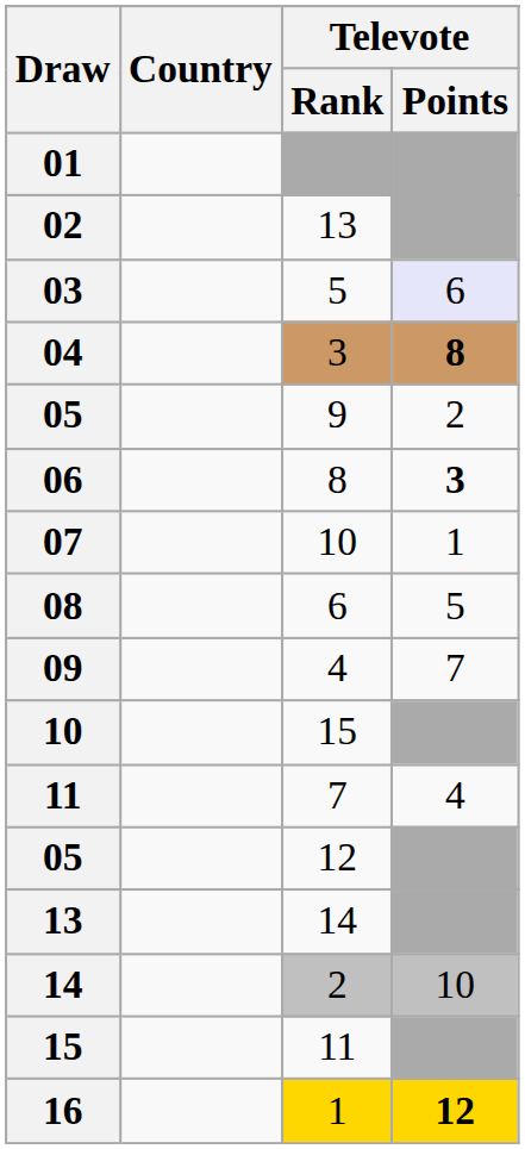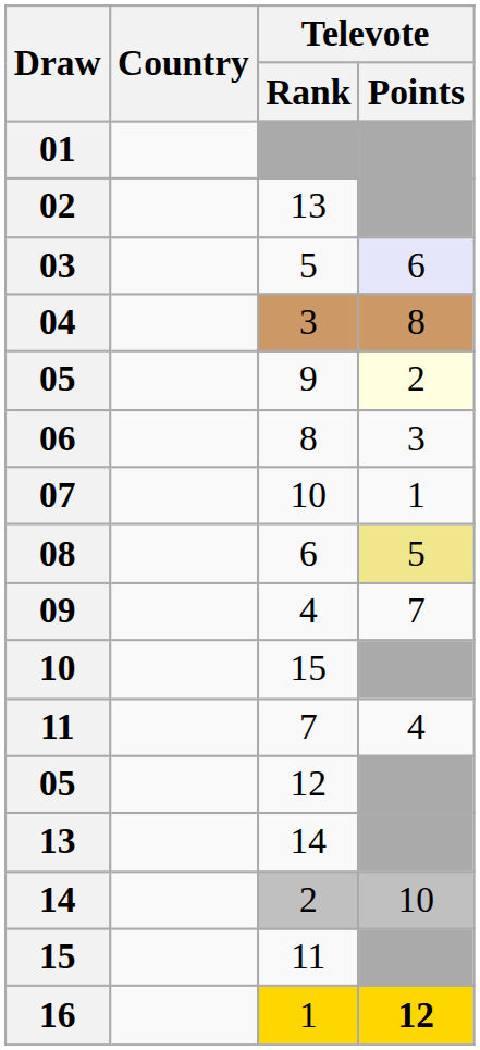04 | Televote / Points: bold -> normal
05 / 9 | Televote / Points: no background -> lightyellow background
06 | Televote / Points: bold -> normal
08 | Televote / Points: no background -> khaki background
